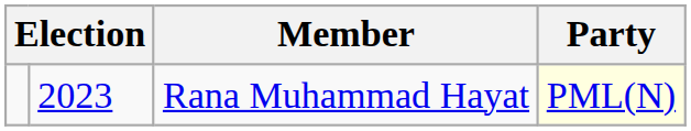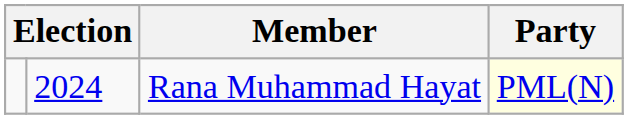Rana Muhammad Hayat | column 2: 2023 -> 2024
